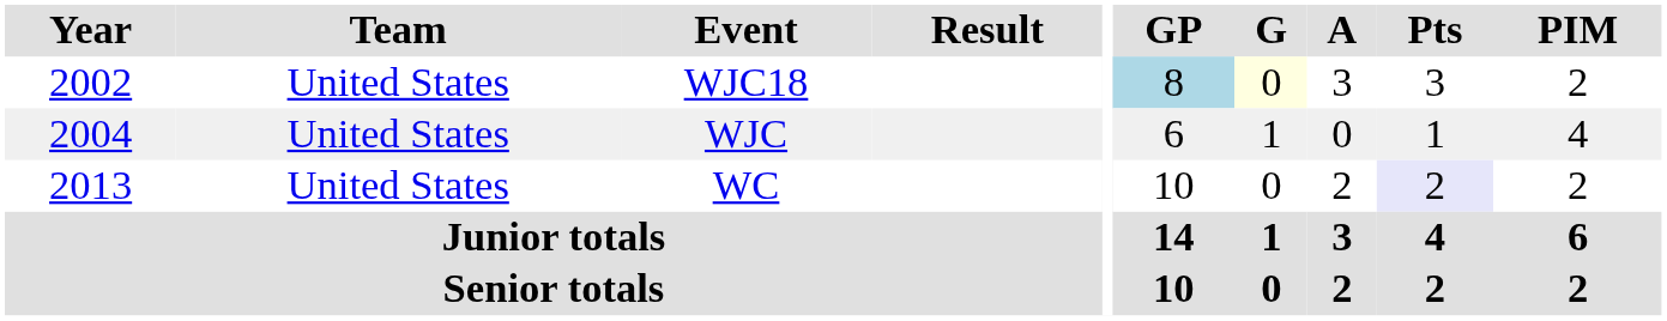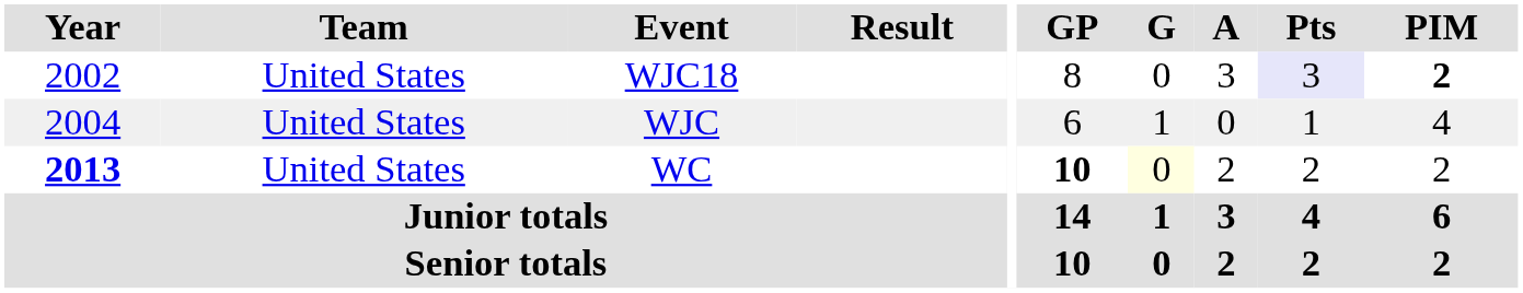WJC18 | GP: lightblue background -> no background
WJC18 | G: lightyellow background -> no background
WJC18 | Pts: no background -> lavender background
WJC18 | PIM: normal -> bold
WC | Year: normal -> bold
WC | GP: normal -> bold
WC | G: no background -> lightyellow background
WC | Pts: lavender background -> no background
